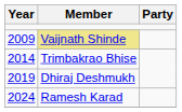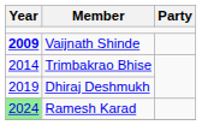Vaijnath Shinde | Year: normal -> bold
Vaijnath Shinde | Member: khaki background -> no background
Ramesh Karad | Year: no background -> lightgreen background
